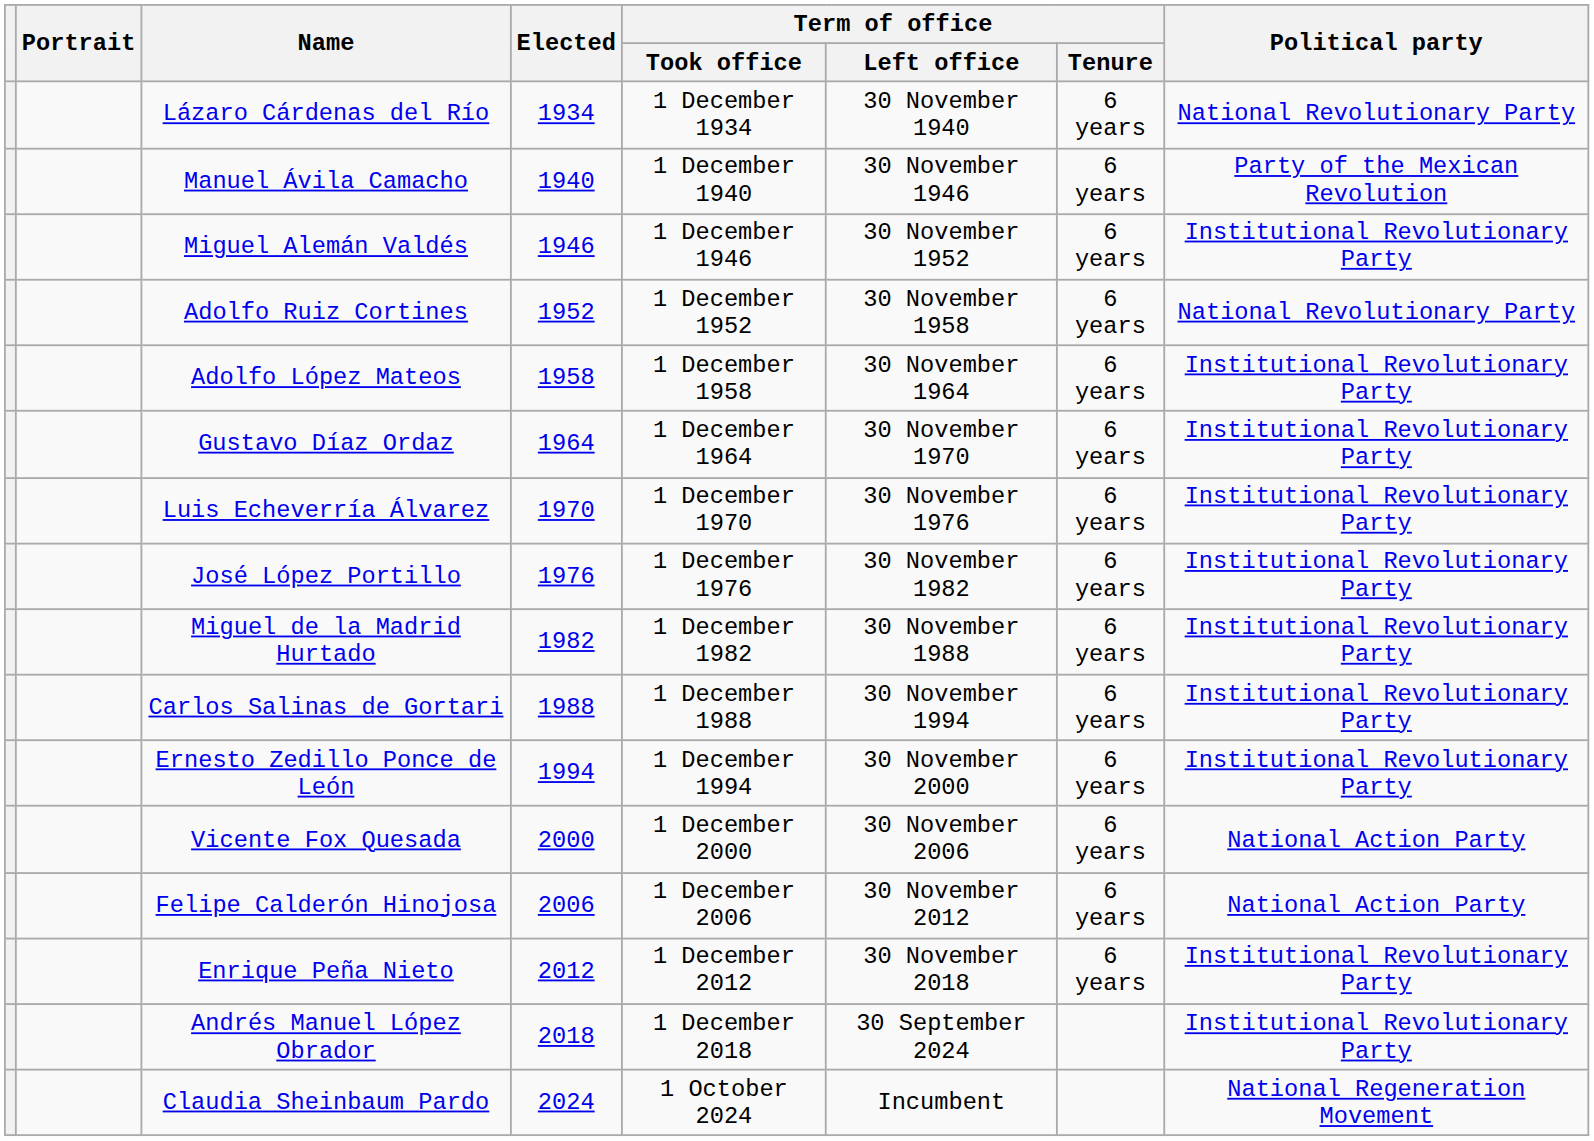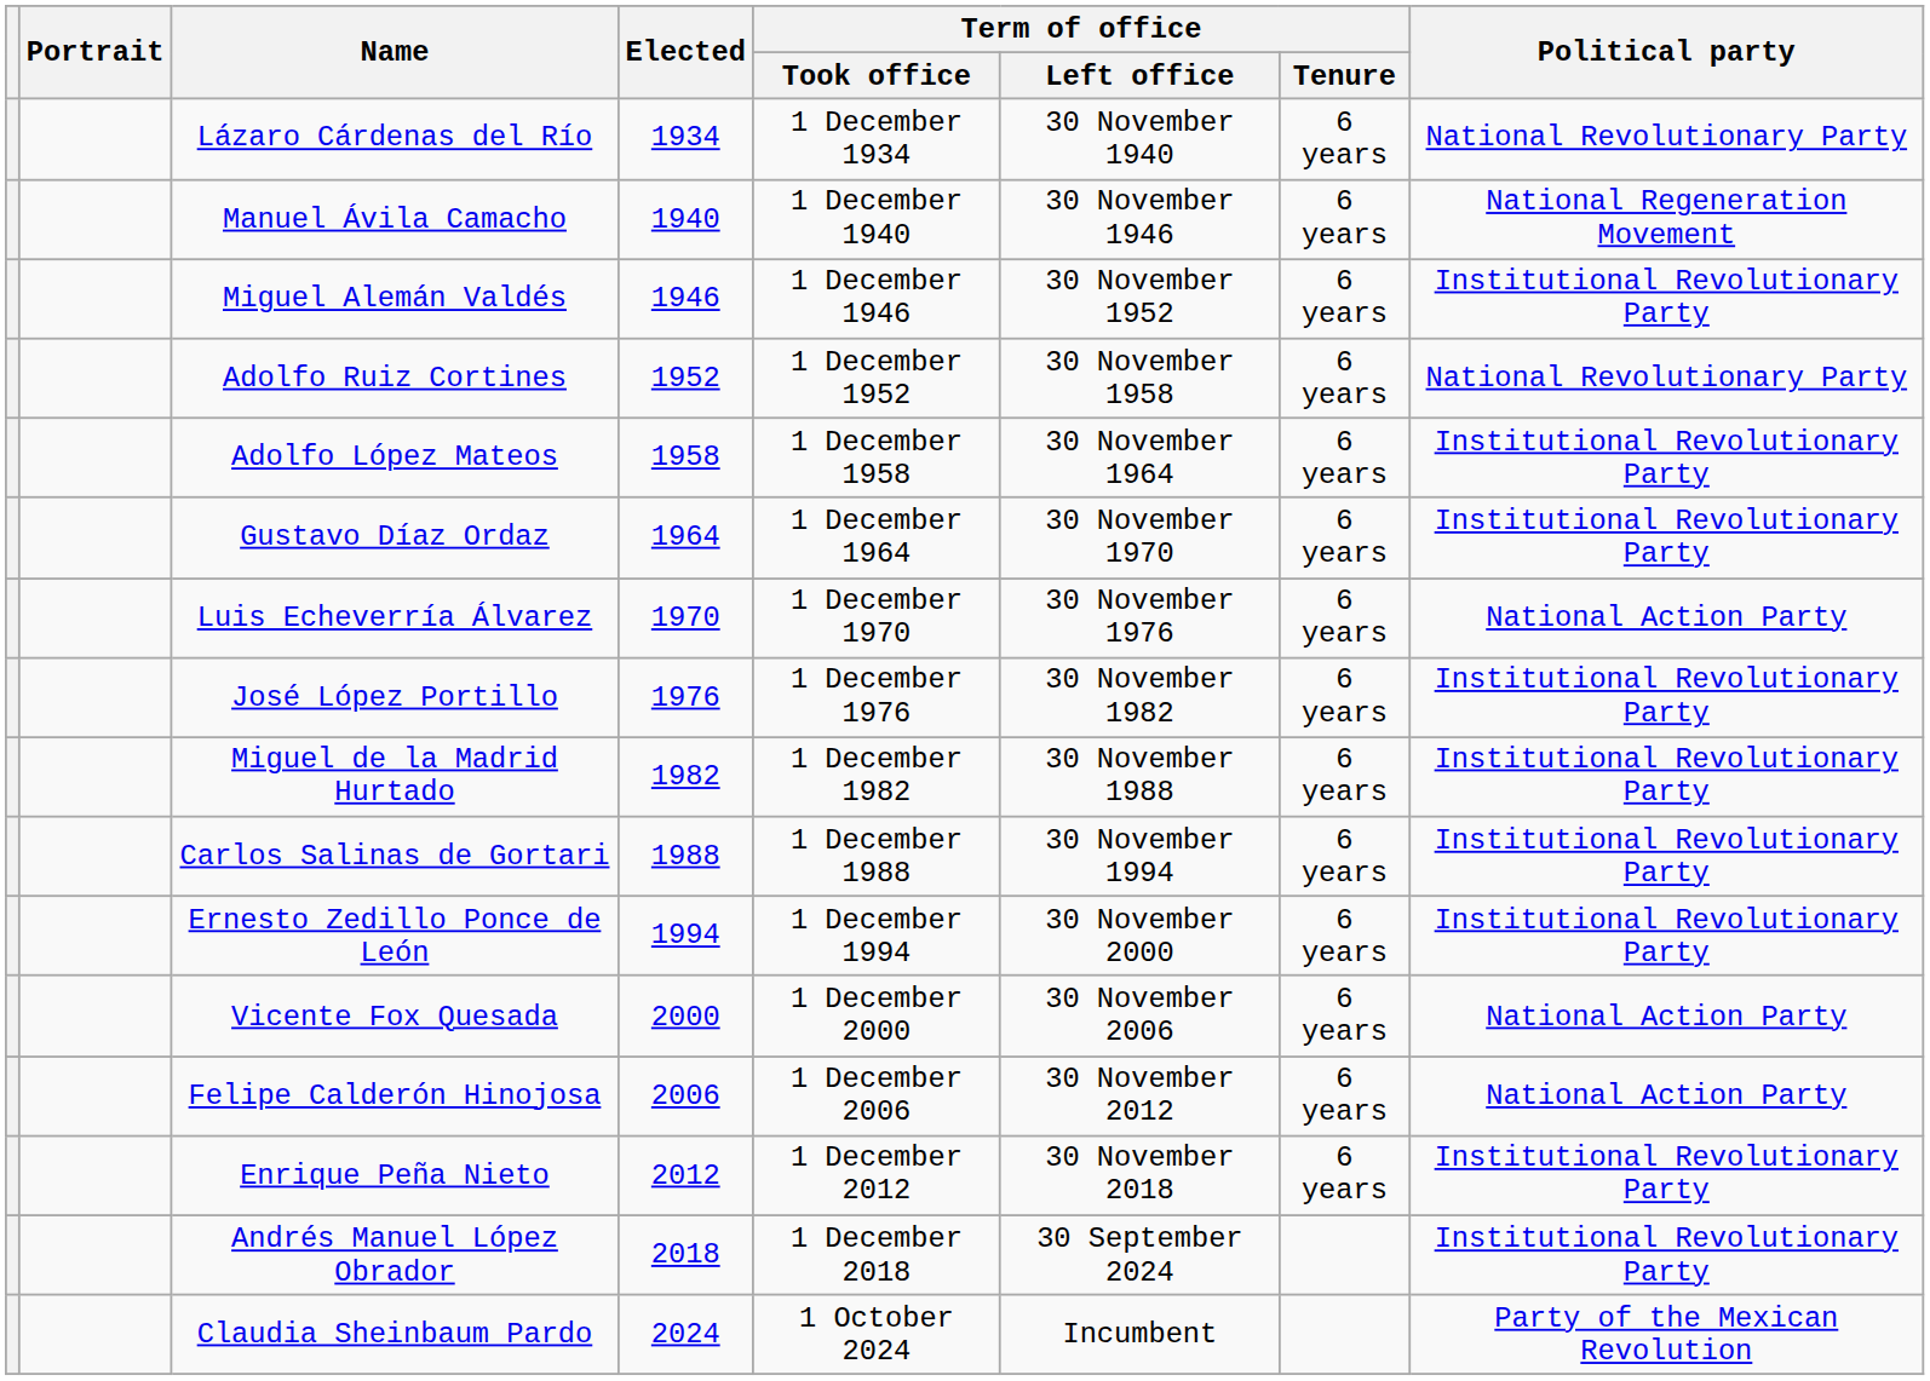Manuel Ávila Camacho | Political party: Party of the Mexican Revolution -> National Regeneration Movement
Luis Echeverría Álvarez | Political party: Institutional Revolutionary Party -> National Action Party
Claudia Sheinbaum Pardo | Political party: National Regeneration Movement -> Party of the Mexican Revolution
